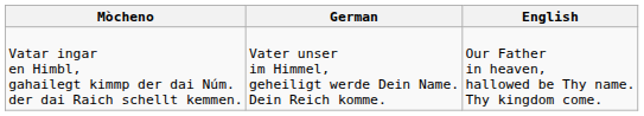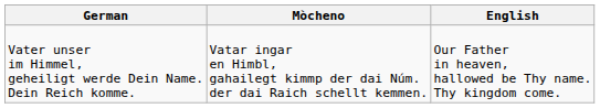columns swapped: Mòcheno <-> German
